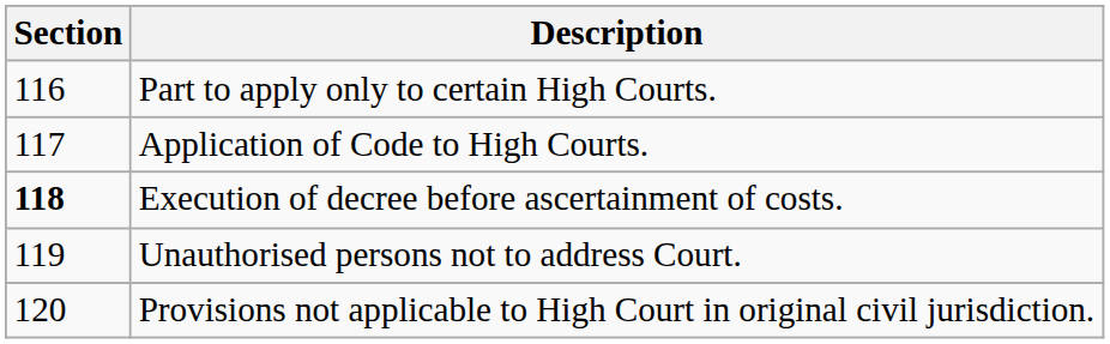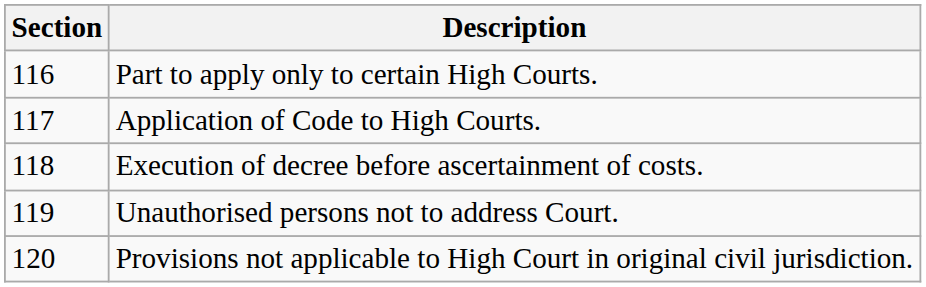Execution of decree before ascertainment of costs. | Section: bold -> normal
